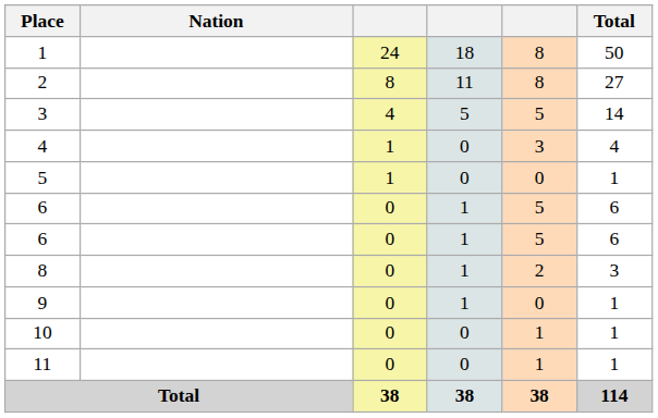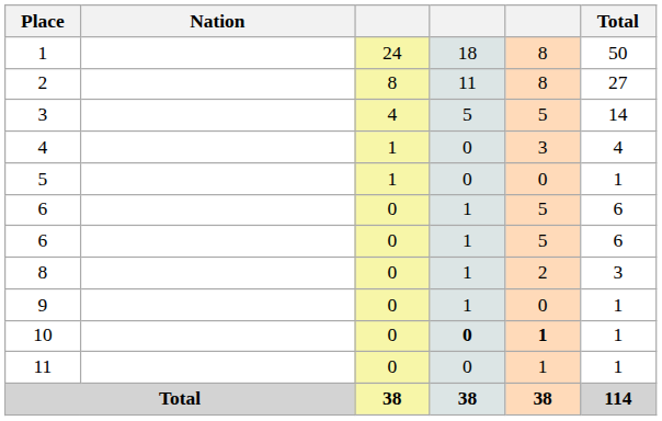10 | column 4: normal -> bold
10 | column 5: normal -> bold
